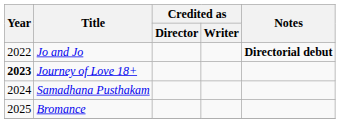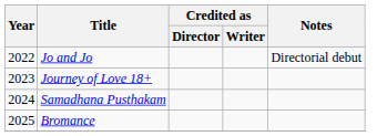Jo and Jo | Notes: bold -> normal
Journey of Love 18+ | Year: bold -> normal
